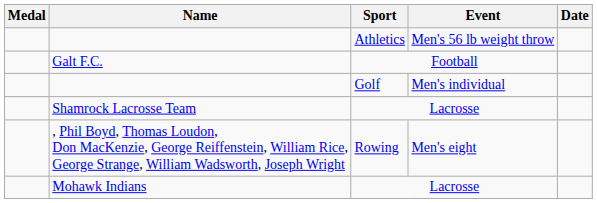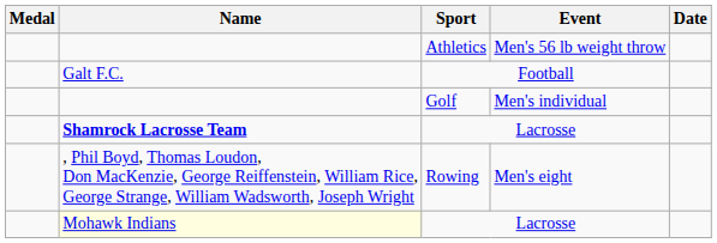Shamrock Lacrosse Team | Name: normal -> bold
Mohawk Indians | Name: no background -> lightyellow background
